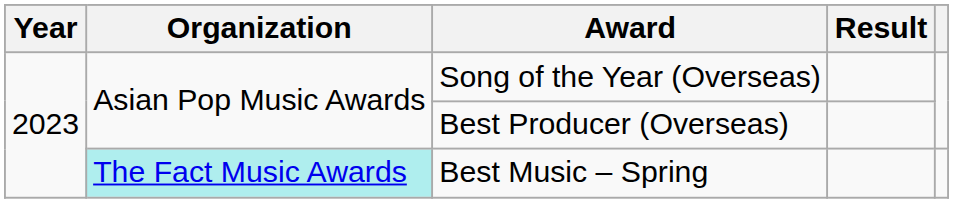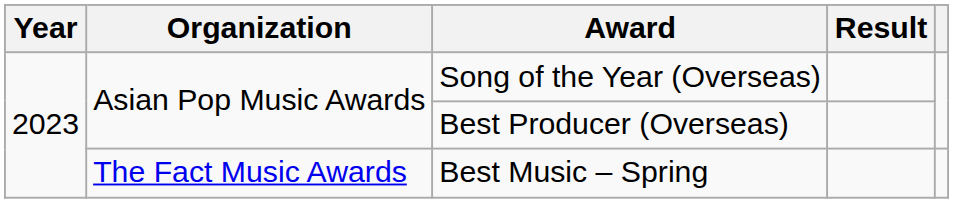Best Music – Spring | Organization: paleturquoise background -> no background
